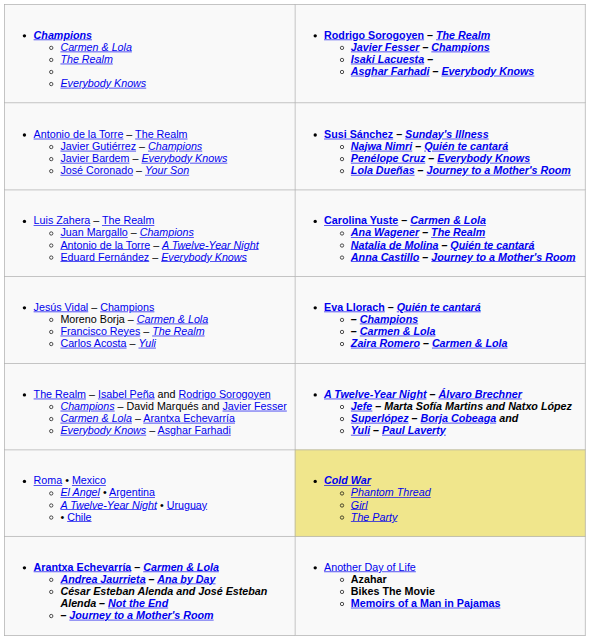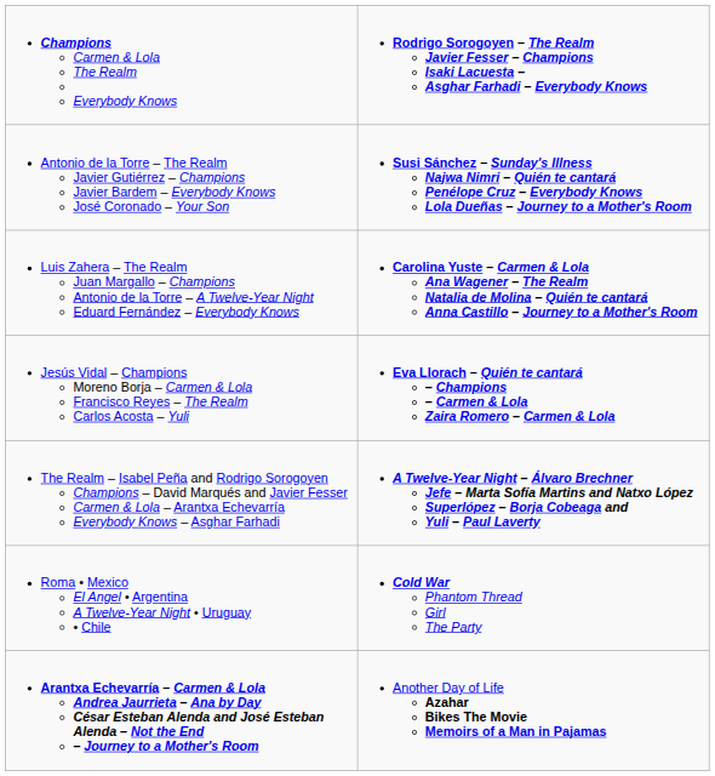row 6 | column 2: khaki background -> no background
